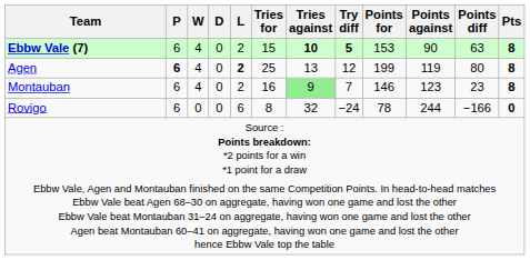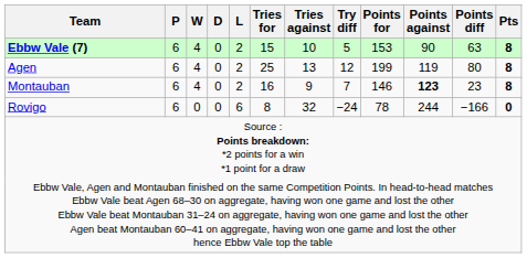Ebbw Vale (7) | Tries against: bold -> normal
Ebbw Vale (7) | Try diff: bold -> normal
Agen | P: bold -> normal
Agen | L: bold -> normal
Montauban | Tries against: lightgreen background -> no background
Montauban | Points against: normal -> bold
